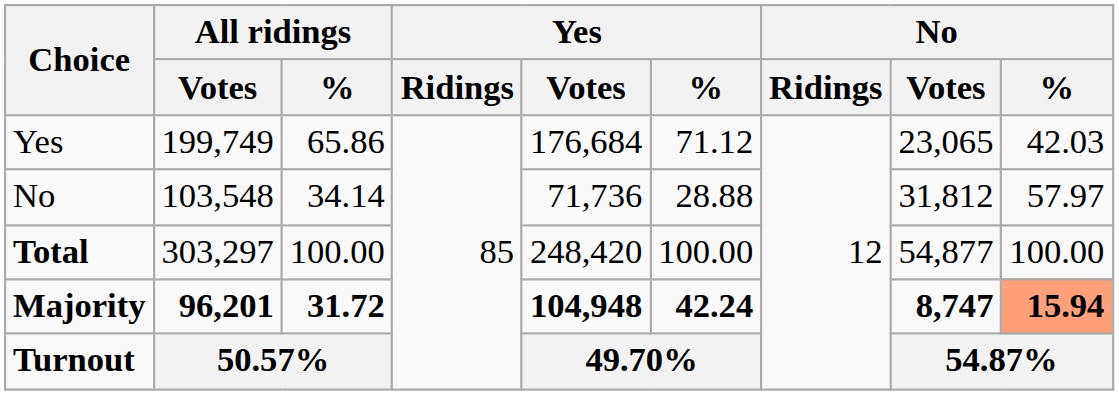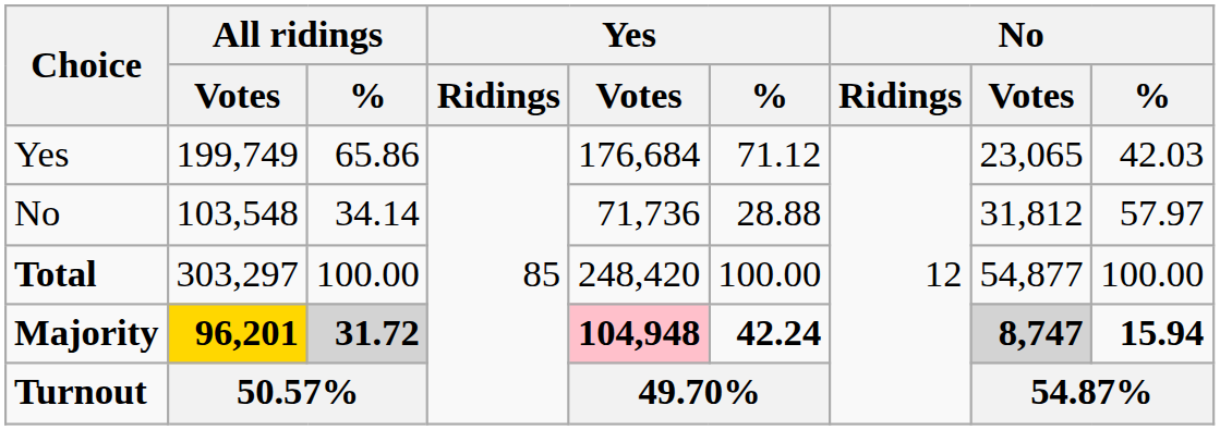Majority | All ridings / Votes: no background -> gold background
Majority | All ridings / %: no background -> lightgrey background
Majority | Yes / Votes: no background -> pink background
Majority | No / Votes: no background -> lightgrey background
Majority | No / %: lightsalmon background -> no background
